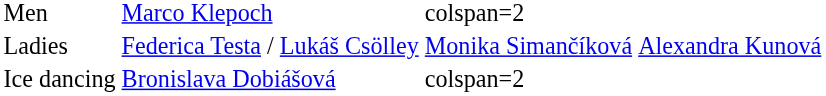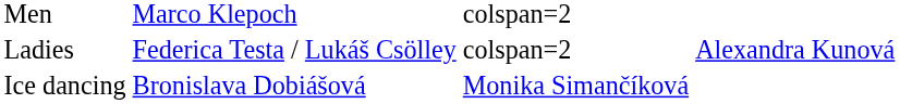Ladies | column 3: Monika Simančíková -> colspan=2
Ice dancing | column 3: colspan=2 -> Monika Simančíková
